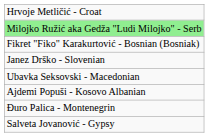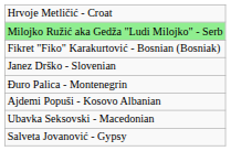row 5 | column 1: Ubavka Seksovski - Macedonian -> Đuro Palica - Montenegrin
row 7 | column 1: Đuro Palica - Montenegrin -> Ubavka Seksovski - Macedonian
